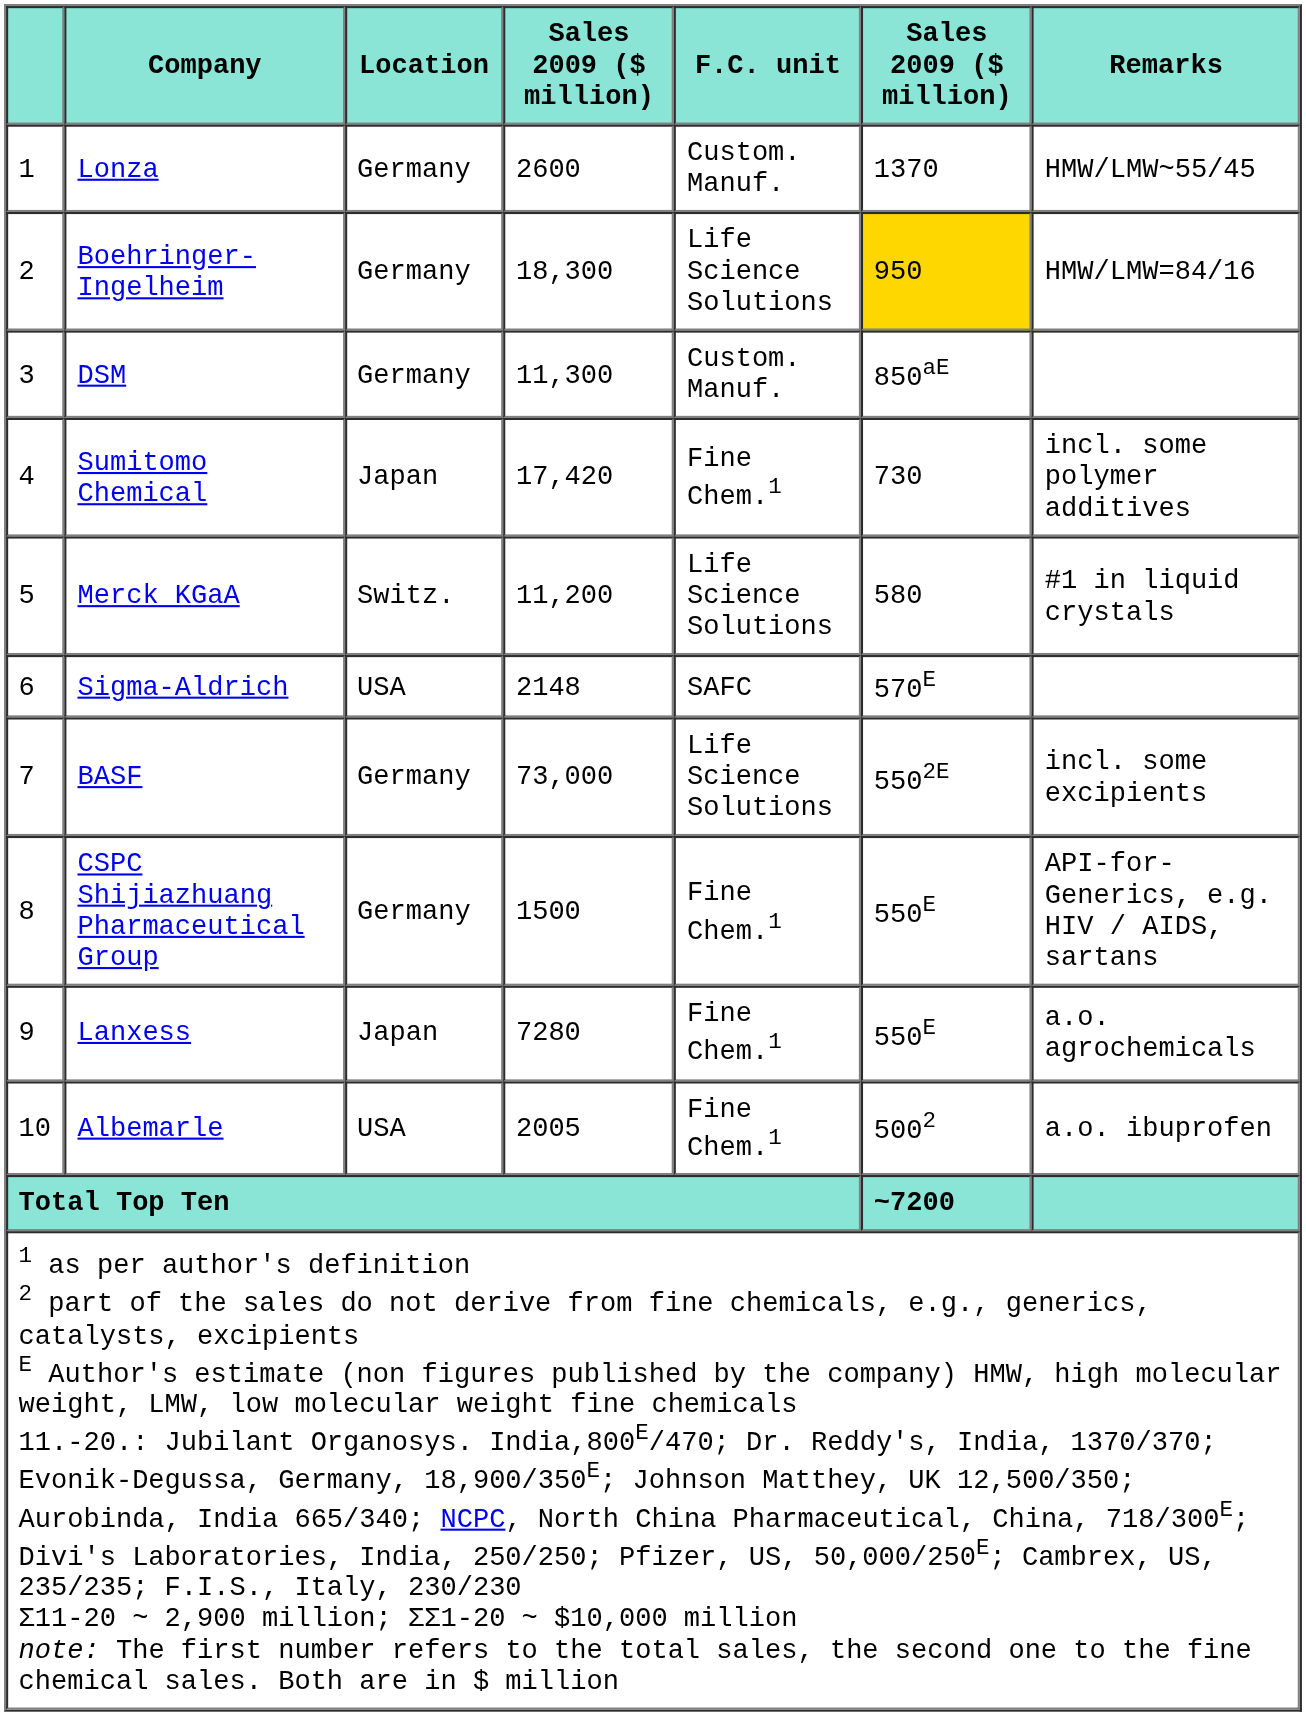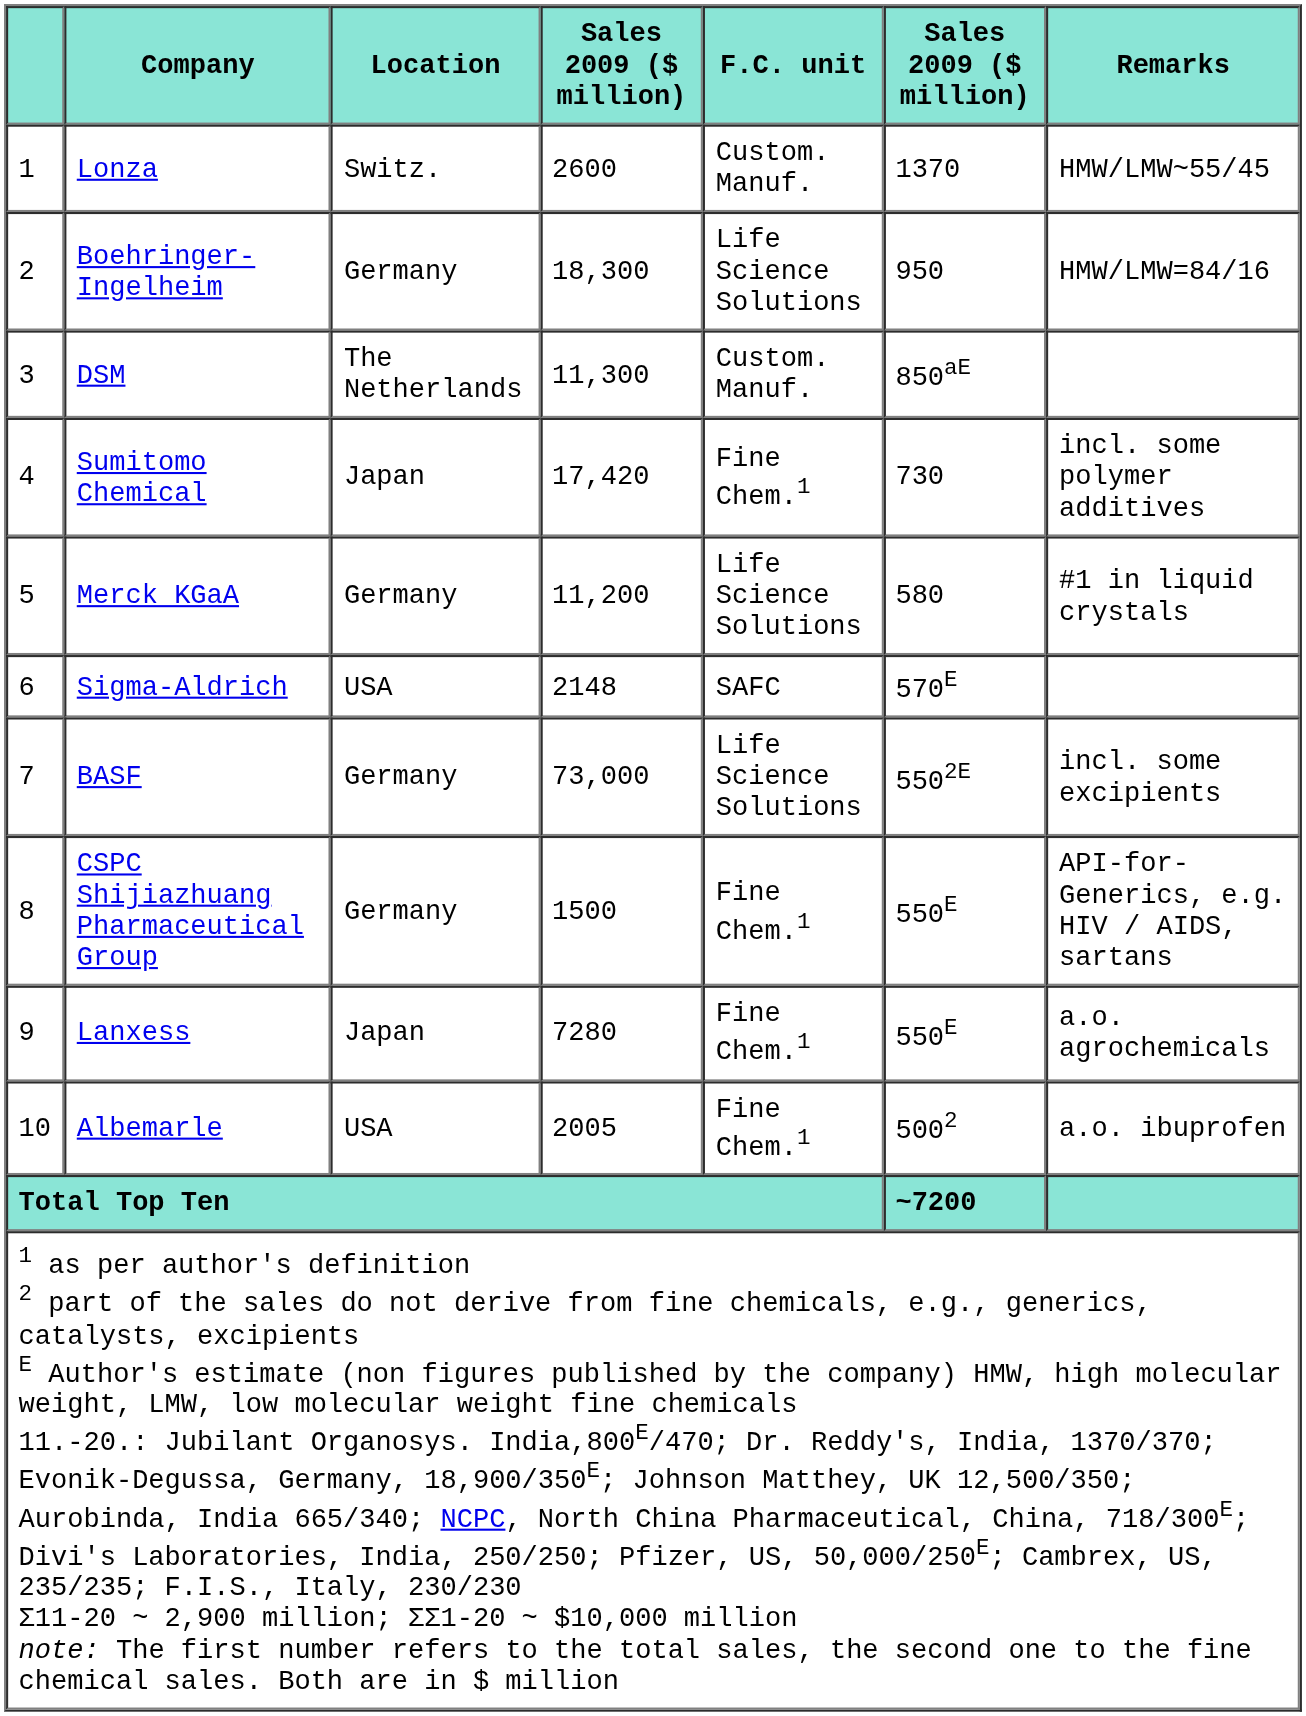Lonza | Location: Germany -> Switz.
Boehringer-Ingelheim | column 6: gold background -> no background
DSM | Location: Germany -> The Netherlands
Merck KGaA | Location: Switz. -> Germany
